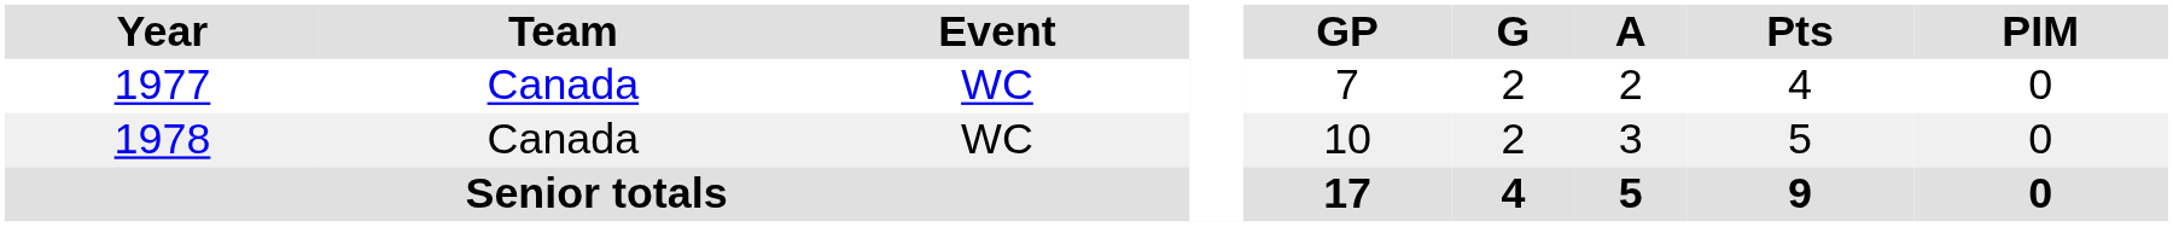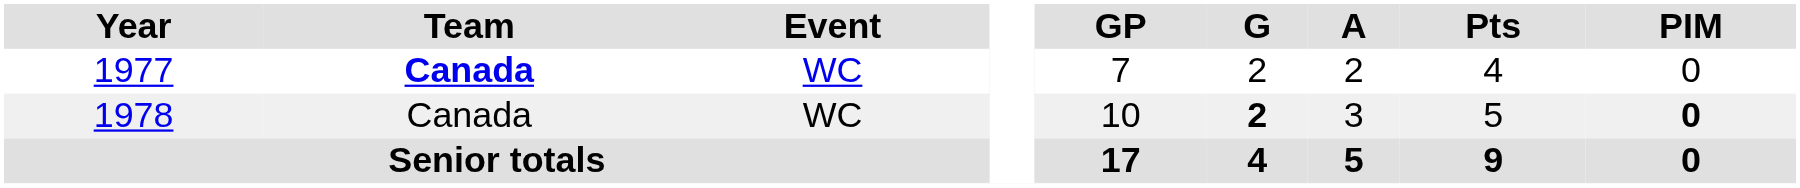1977 | Team: normal -> bold
1978 | G: normal -> bold
1978 | PIM: normal -> bold
